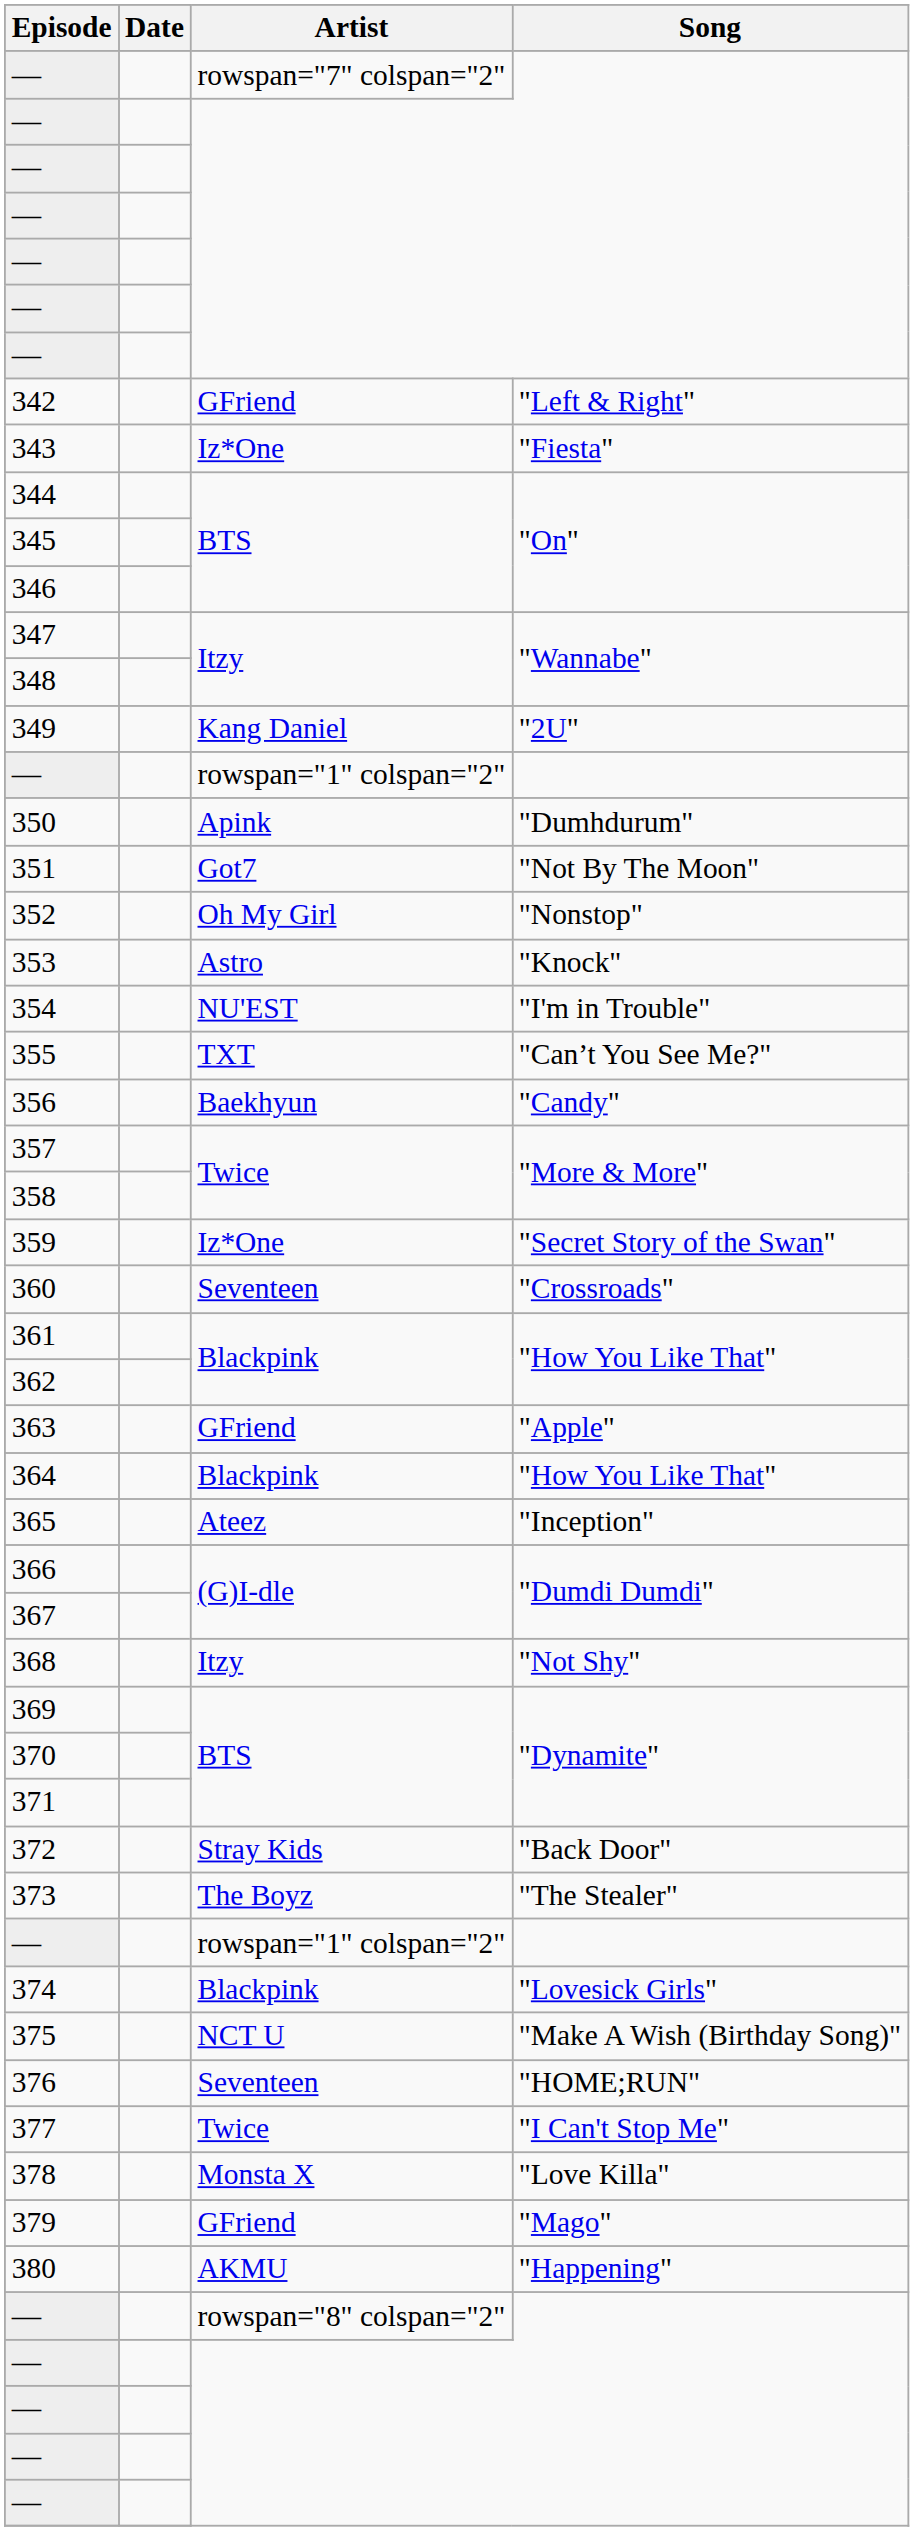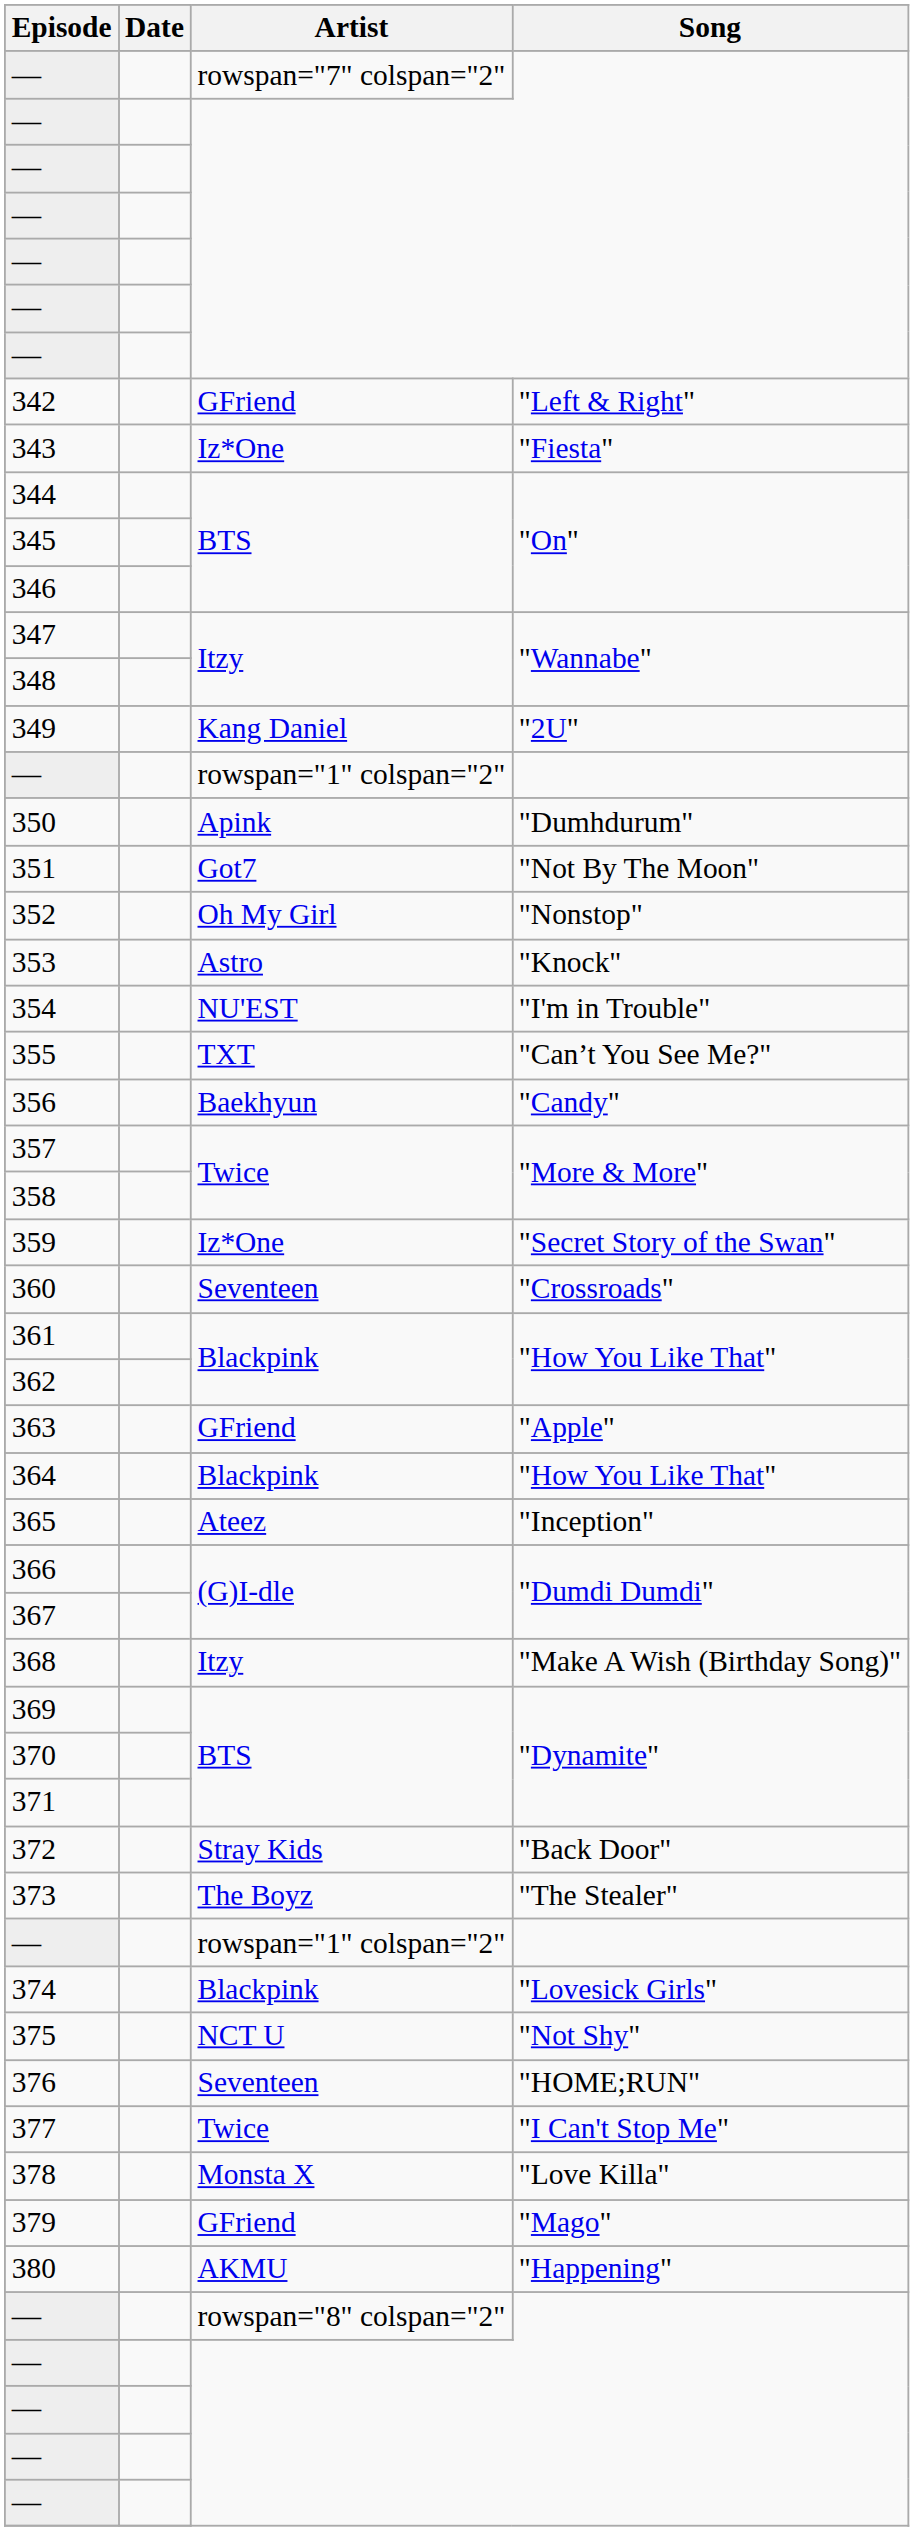368 | Song: "Not Shy" -> "Make A Wish (Birthday Song)"
375 | Song: "Make A Wish (Birthday Song)" -> "Not Shy"
